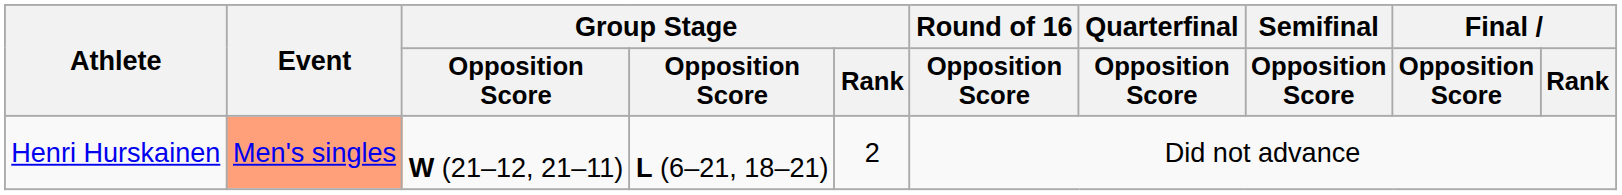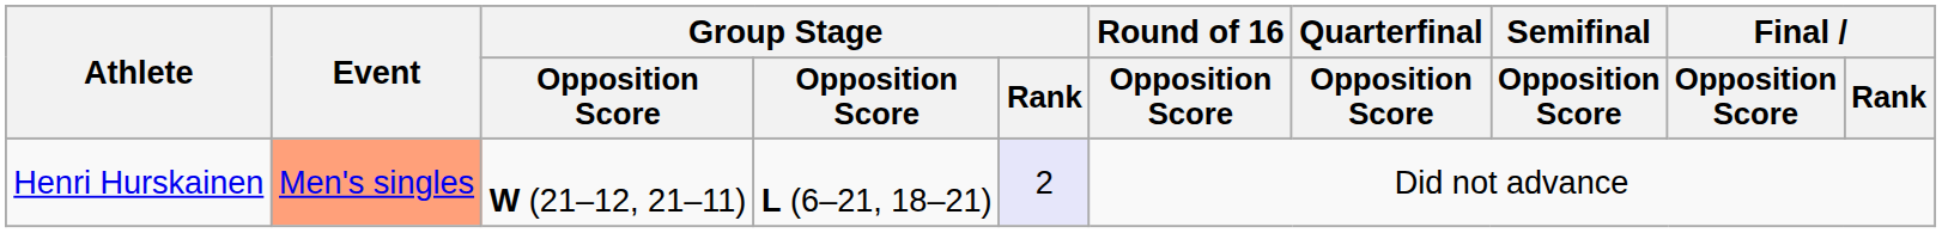Henri Hurskainen | Group Stage / Rank: no background -> lavender background
